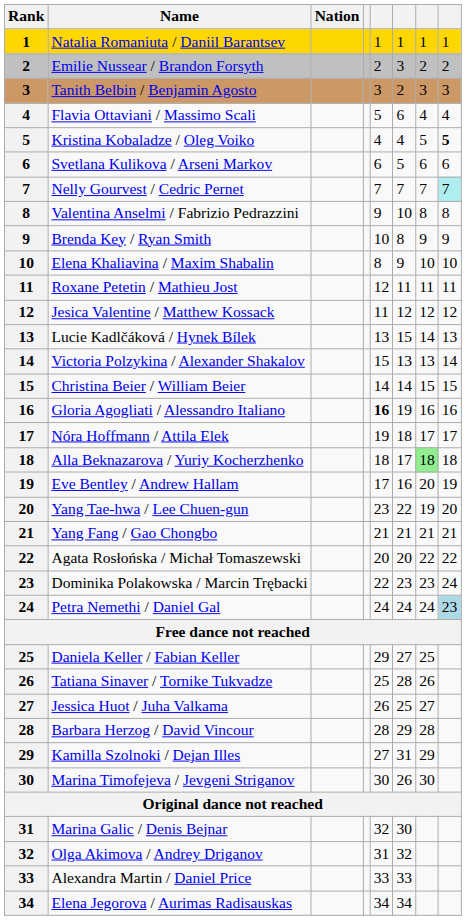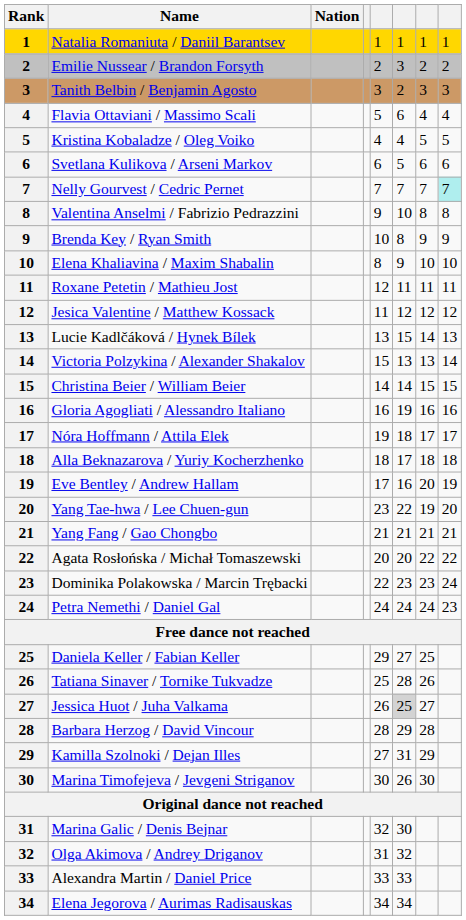Kristina Kobaladze / Oleg Voiko | column 8: bold -> normal
Gloria Agogliati / Alessandro Italiano | column 5: bold -> normal
Alla Beknazarova / Yuriy Kocherzhenko | column 7: lightgreen background -> no background
Petra Nemethi / Daniel Gal | column 8: lightblue background -> no background
Jessica Huot / Juha Valkama | column 6: no background -> lightgrey background
